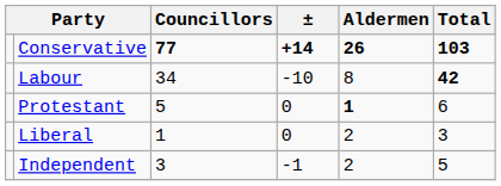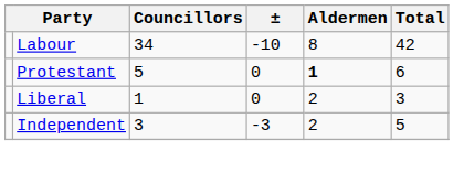- row: Conservative | 77 | +14 | 26 | 103
Labour | Total: bold -> normal
Independent | ±: -1 -> -3
